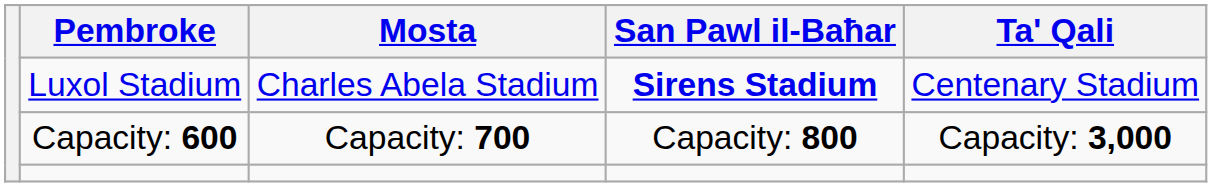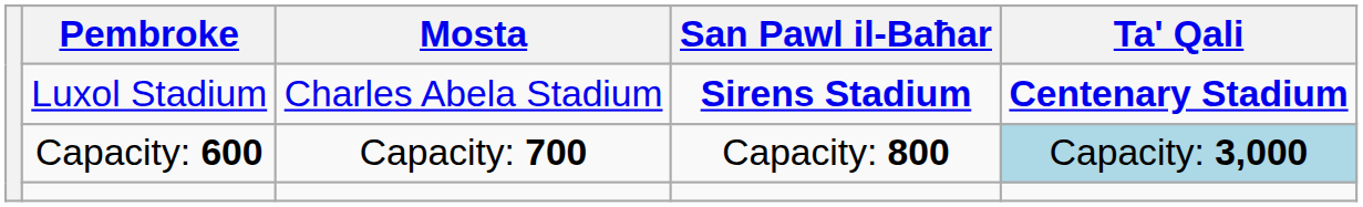Luxol Stadium | Ta' Qali: normal -> bold
Capacity: 600 | Ta' Qali: no background -> lightblue background
